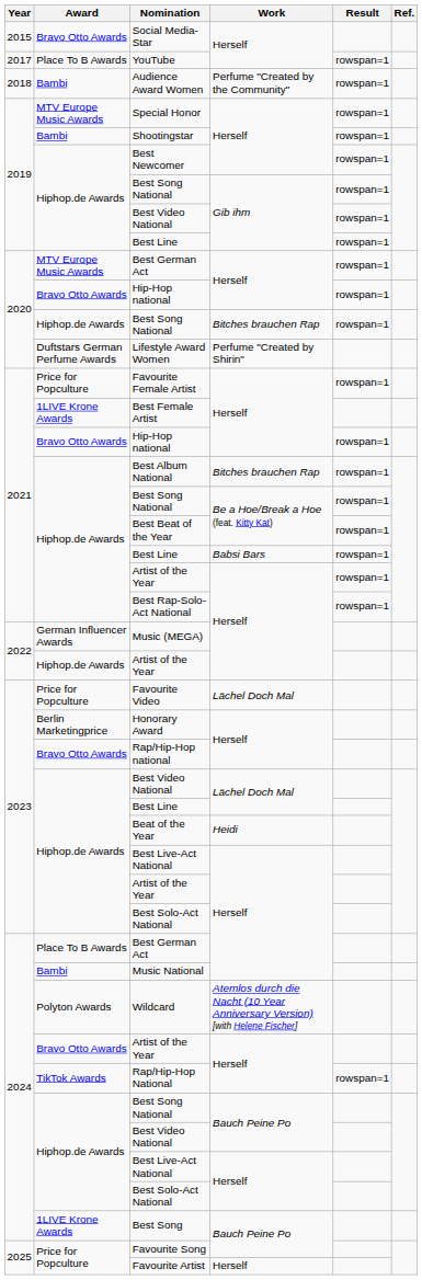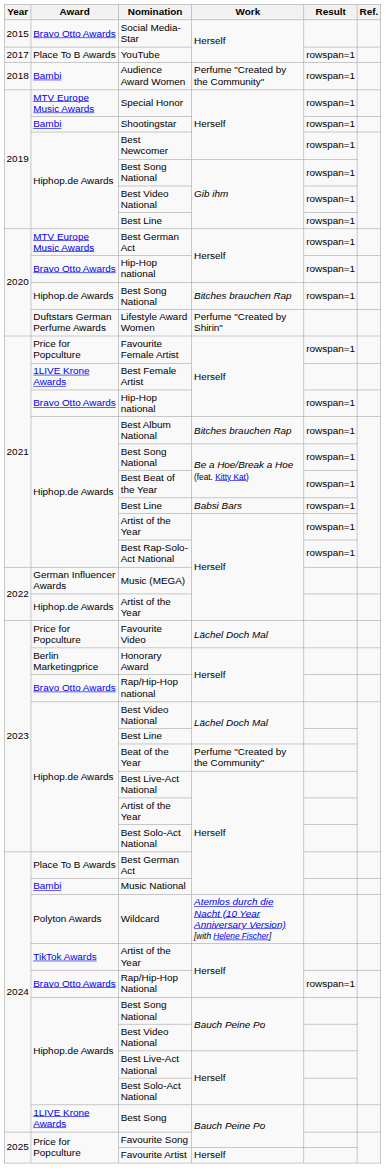Beat of the Year | Work: Heidi -> Perfume "Created by the Community"
2024 / Artist of the Year | Award: Bravo Otto Awards -> TikTok Awards
Rap/Hip-Hop National | Award: TikTok Awards -> Bravo Otto Awards
